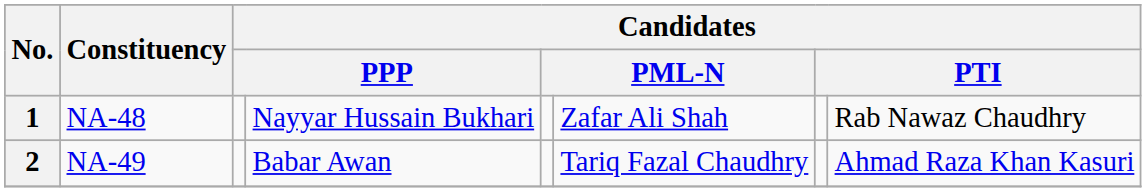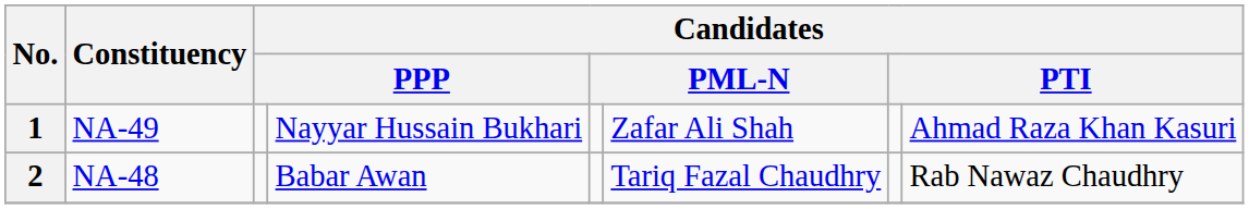1 | Constituency: NA-48 -> NA-49
1 | column 8: Rab Nawaz Chaudhry -> Ahmad Raza Khan Kasuri
2 | Constituency: NA-49 -> NA-48
2 | column 8: Ahmad Raza Khan Kasuri -> Rab Nawaz Chaudhry
